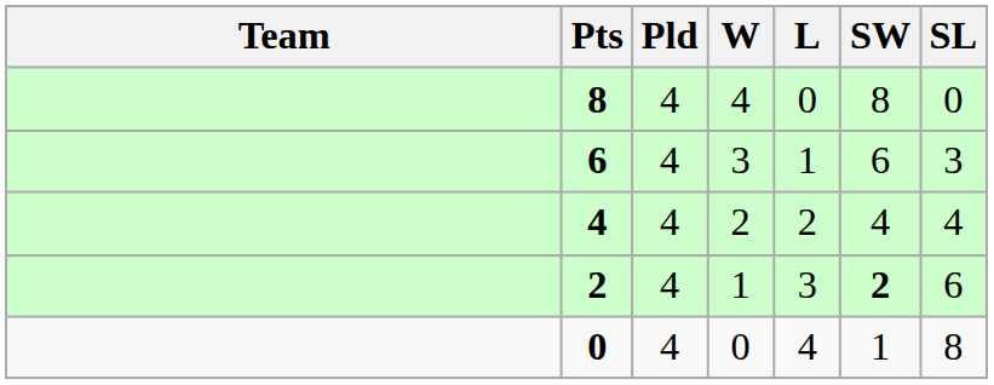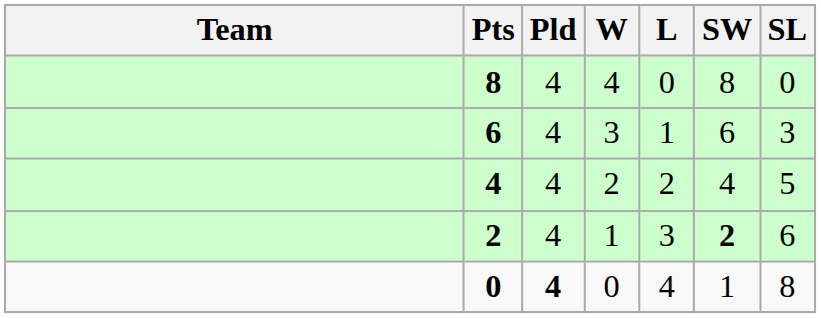row 4 | SL: 4 -> 5
row 6 | Pld: normal -> bold
